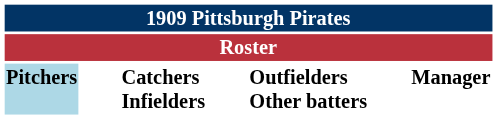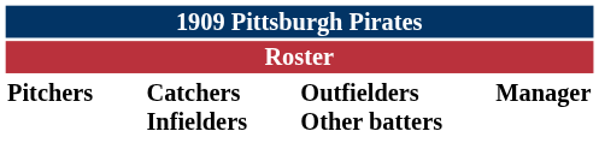Pitchers | column 1: lightblue background -> no background
